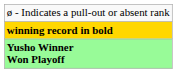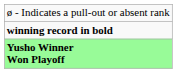row 2 | column 1: gold background -> no background
